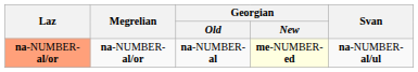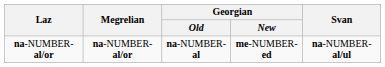row 3 | Laz: lightsalmon background -> no background
row 3 | Georgian / New: lightyellow background -> no background
